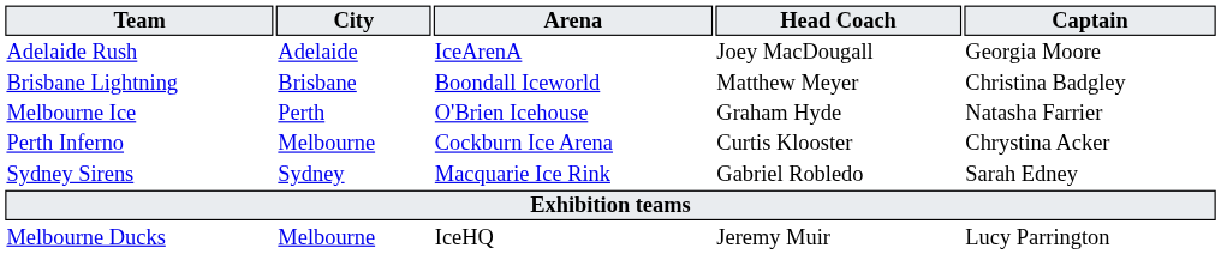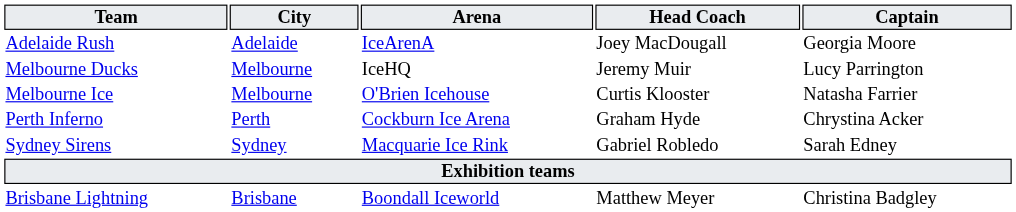rows swapped: Brisbane Lightning <-> Melbourne Ducks
Melbourne Ice | City: Perth -> Melbourne
Melbourne Ice | Head Coach: Graham Hyde -> Curtis Klooster
Perth Inferno | City: Melbourne -> Perth
Perth Inferno | Head Coach: Curtis Klooster -> Graham Hyde
